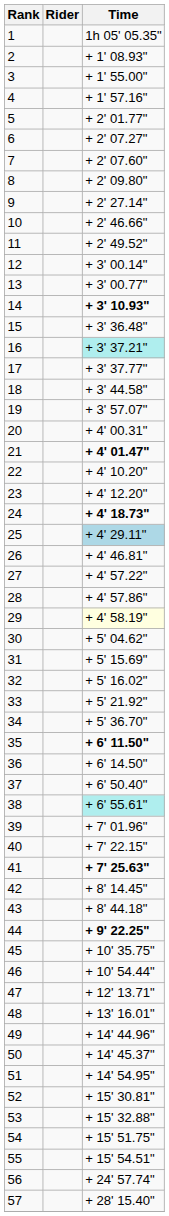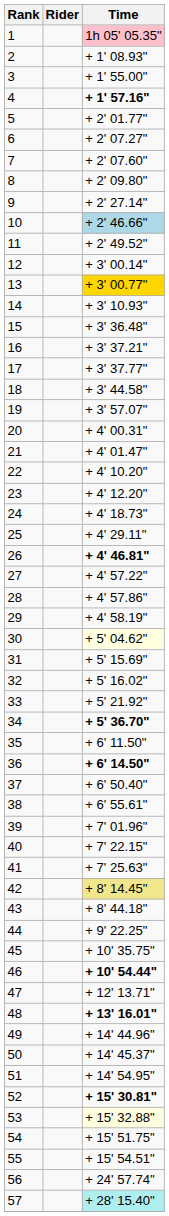1 | Time: no background -> pink background
4 | Time: normal -> bold
10 | Time: no background -> lightblue background
13 | Time: no background -> gold background
14 | Time: bold -> normal
16 | Time: paleturquoise background -> no background
21 | Time: bold -> normal
24 | Time: bold -> normal
25 | Time: lightblue background -> no background
26 | Time: normal -> bold
29 | Time: lightyellow background -> no background
30 | Time: no background -> lightyellow background
34 | Time: normal -> bold
35 | Time: bold -> normal
36 | Time: normal -> bold
38 | Time: paleturquoise background -> no background
41 | Time: bold -> normal
42 | Time: no background -> khaki background
44 | Time: bold -> normal
46 | Time: normal -> bold
48 | Time: normal -> bold
52 | Time: normal -> bold
53 | Time: no background -> lightyellow background
57 | Time: no background -> paleturquoise background
